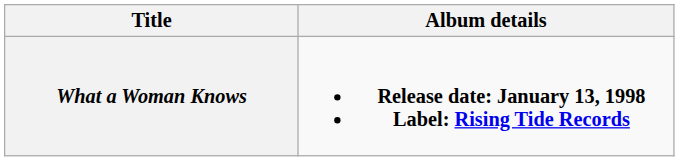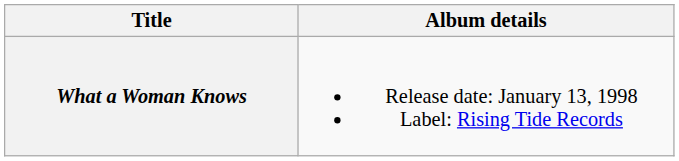What a Woman Knows | Album details: bold -> normal
